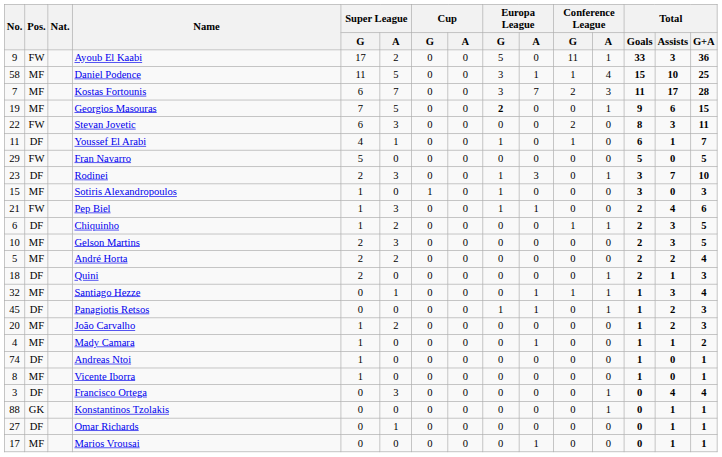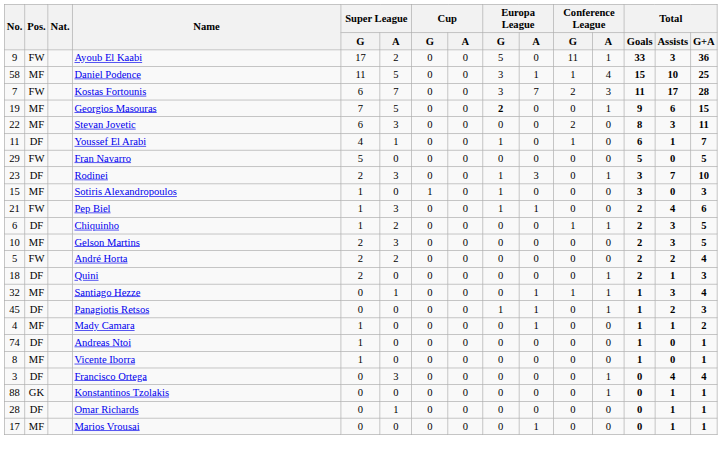Kostas Fortounis | Pos.: MF -> FW
Stevan Jovetic | Pos.: FW -> MF
André Horta | Pos.: MF -> FW
- row: 20 | MF | João Carvalho | 1 | 2 | 0 | 0 | 0 | 0 | 0 | 0 | 1 | 2 | 3
Omar Richards | No.: 27 -> 28
